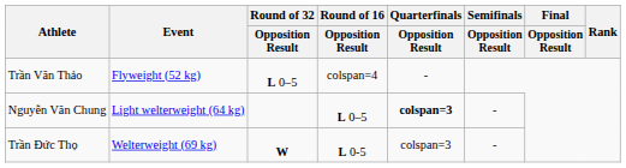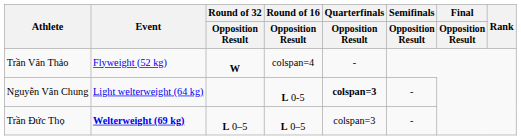Trần Văn Thảo | Round of 32 / Opposition Result: L 0–5 -> W
Nguyễn Văn Chung | Round of 16 / Opposition Result: L 0–5 -> L 0-5
Trần Đức Thọ | Event: normal -> bold
Trần Đức Thọ | Round of 32 / Opposition Result: W -> L 0–5
Trần Đức Thọ | Round of 16 / Opposition Result: L 0-5 -> L 0–5
